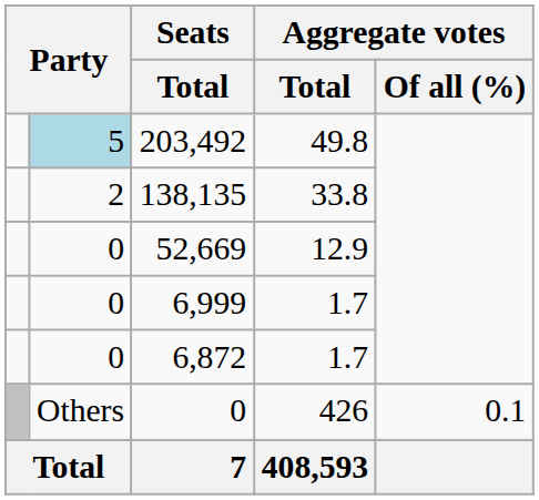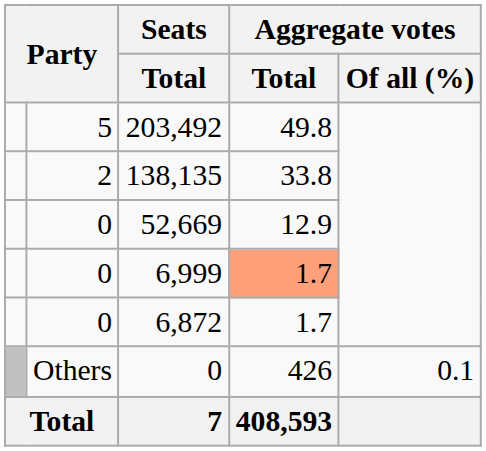203,492 | column 2: lightblue background -> no background
6,999 | Aggregate votes / Total: no background -> lightsalmon background
